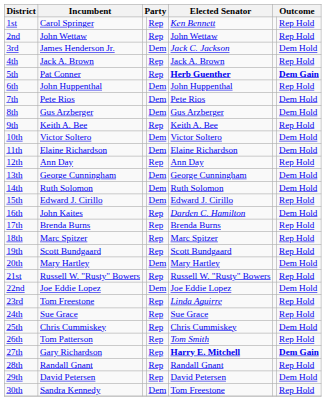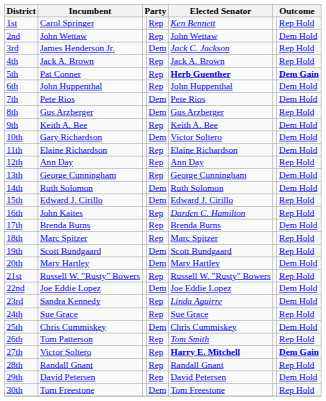2nd | column 7: Rep Hold -> Dem Hold
3rd | column 7: Dem Hold -> Rep Hold
6th | column 4: Dem -> Rep
6th | column 7: Rep Hold -> Dem Hold
8th | column 7: Dem Hold -> Rep Hold
9th | column 7: Rep Hold -> Dem Hold
10th | Incumbent: Victor Soltero -> Gary Richardson
11th | column 4: Dem -> Rep
13th | column 4: Dem -> Rep
16th | column 7: Dem Hold -> Rep Hold
17th | column 7: Rep Hold -> Dem Hold
19th | column 4: Rep -> Dem
23rd | Incumbent: Tom Freestone -> Sandra Kennedy
23rd | column 7: Rep Hold -> Dem Hold
25th | column 4: Rep -> Dem
27th | Incumbent: Gary Richardson -> Victor Soltero
30th | Incumbent: Sandra Kennedy -> Tom Freestone
